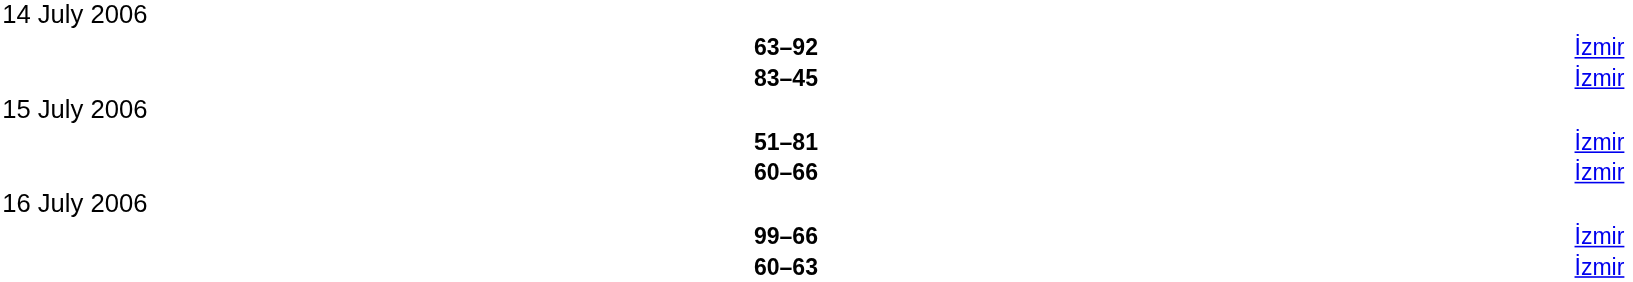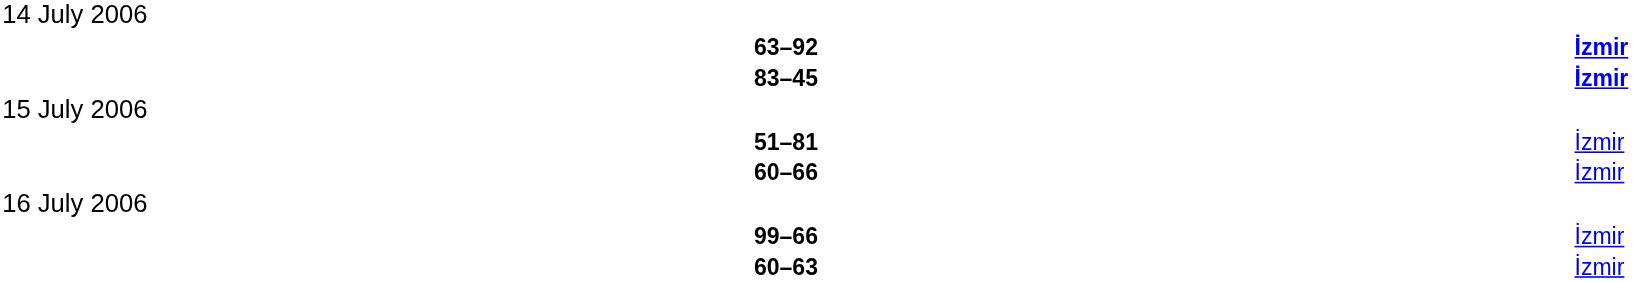63–92 | column 3: normal -> bold
83–45 | column 3: normal -> bold
